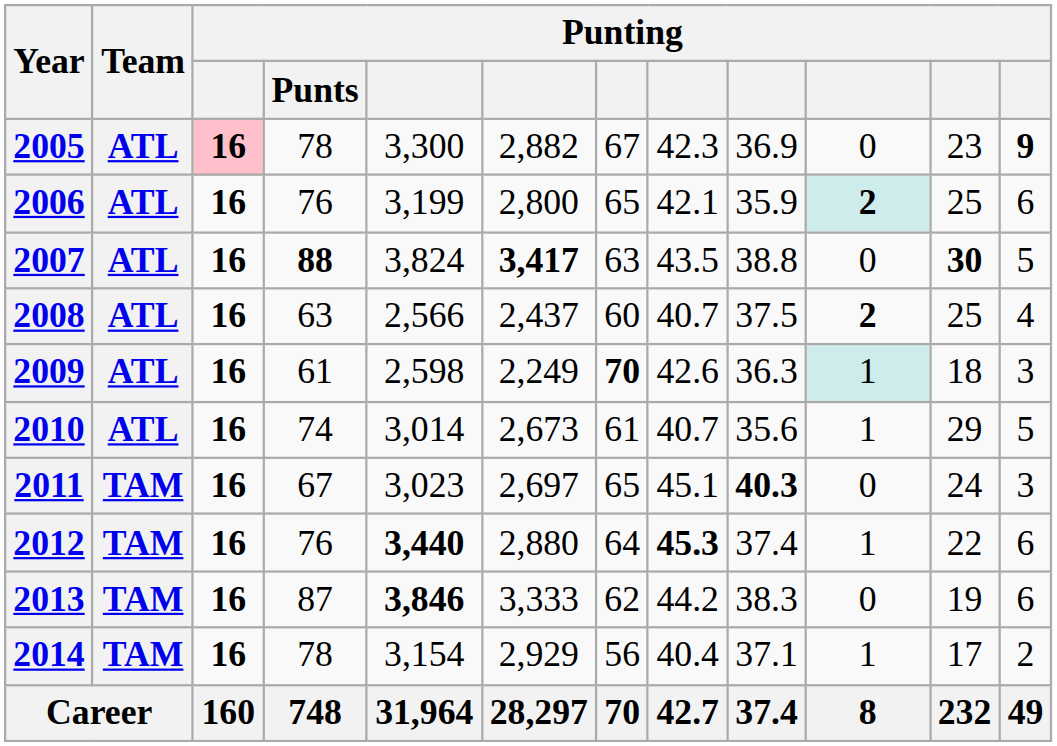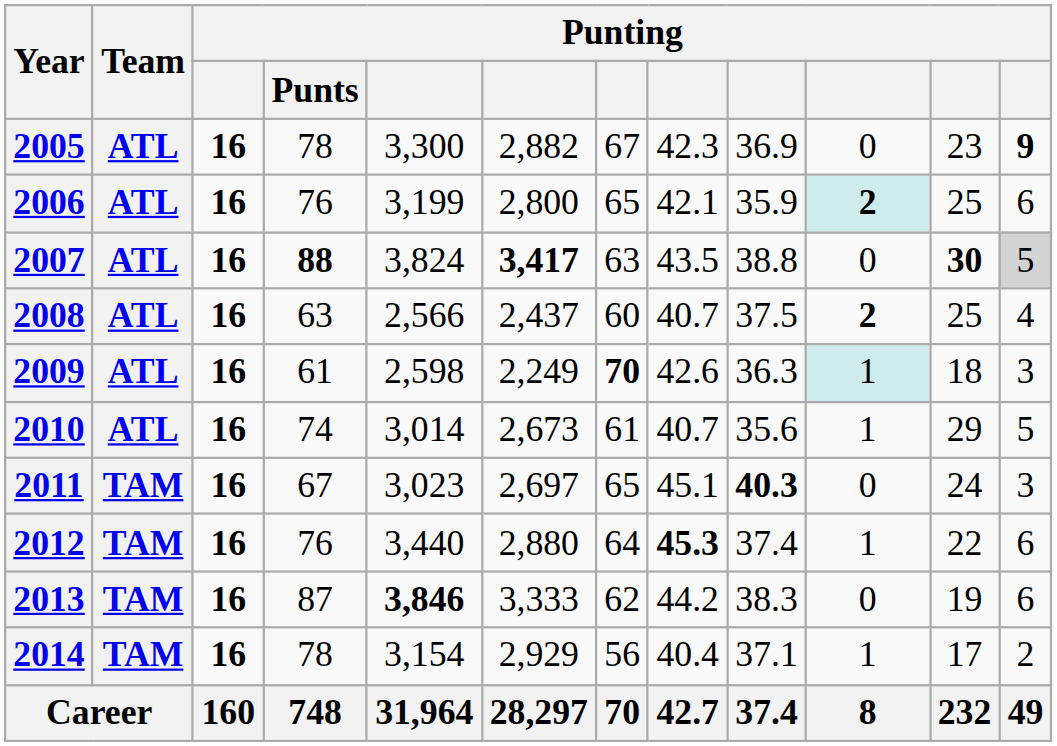2005 | column 3: pink background -> no background
2007 | column 12: no background -> lightgrey background
2012 | column 5: bold -> normal
